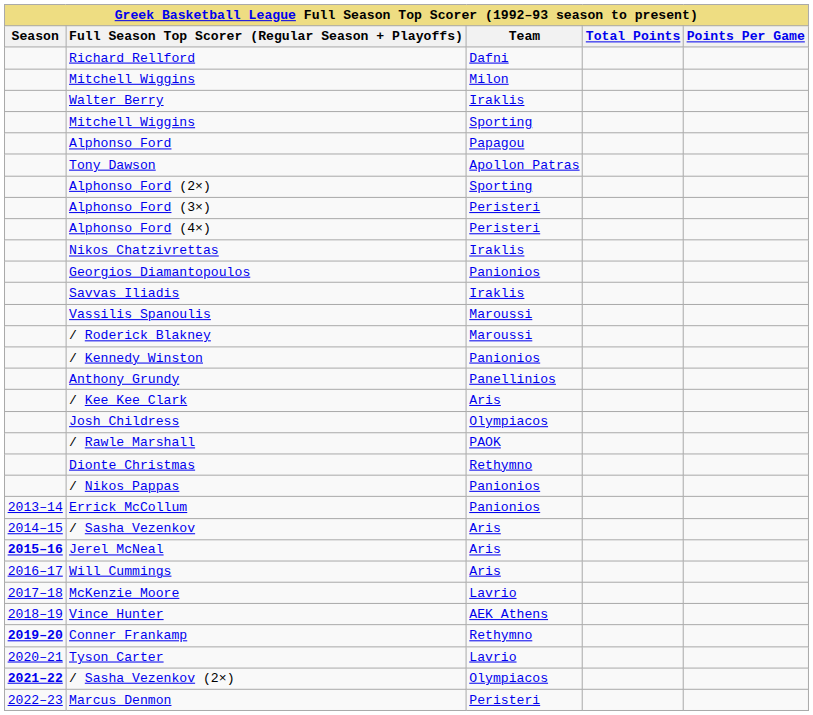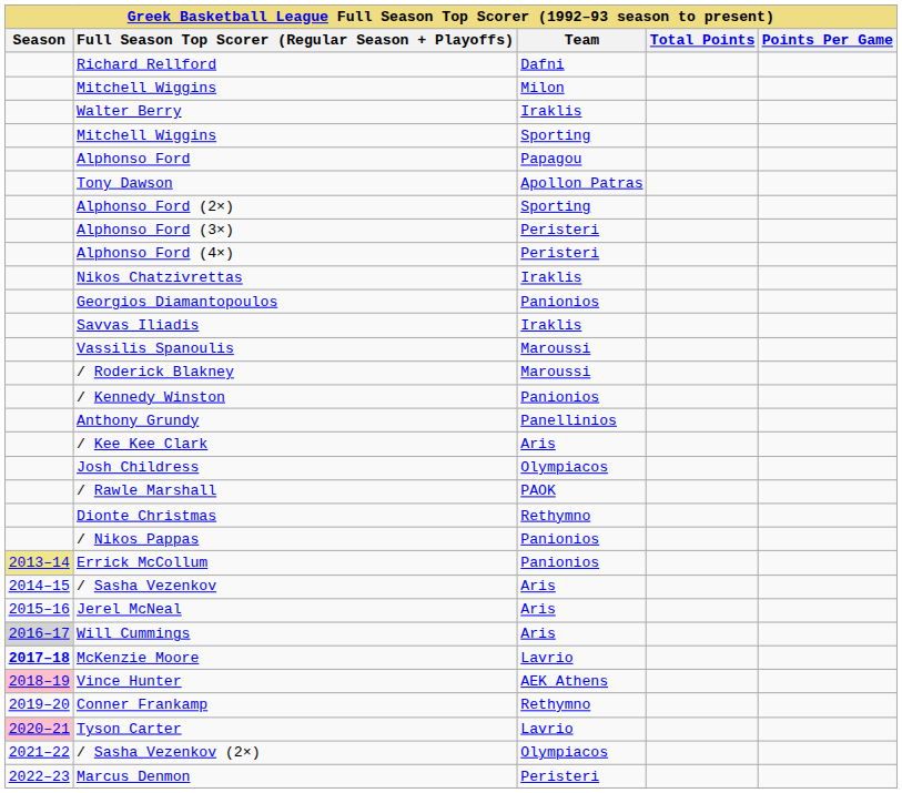Errick McCollum | Season: no background -> khaki background
Jerel McNeal | Season: bold -> normal
Will Cummings | Season: no background -> lightgrey background
McKenzie Moore | Season: normal -> bold
Vince Hunter | Season: no background -> pink background
Conner Frankamp | Season: bold -> normal
Tyson Carter | Season: no background -> pink background
/ Sasha Vezenkov (2×) | Season: bold -> normal
